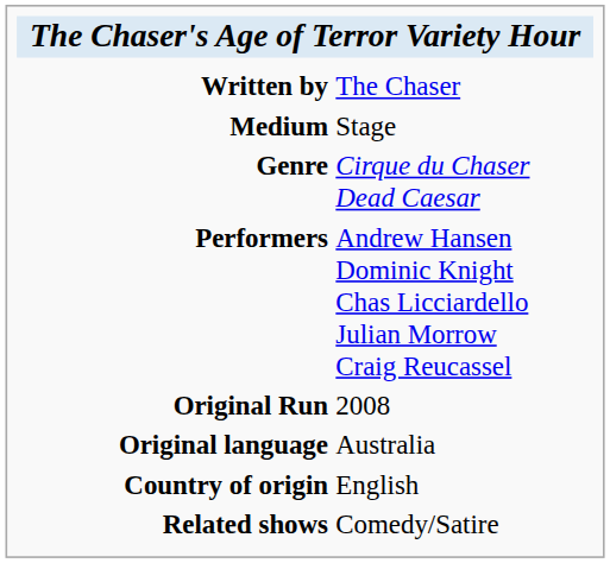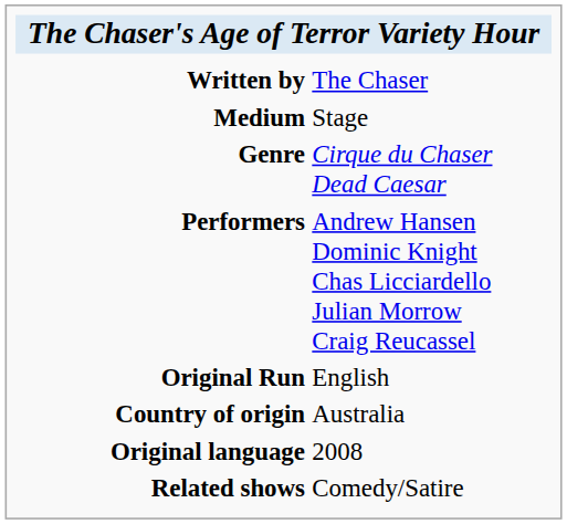row 6 | column 2: 2008 -> English
row 7 | column 1: Original language -> Country of origin
row 8 | column 1: Country of origin -> Original language
row 8 | column 2: English -> 2008
